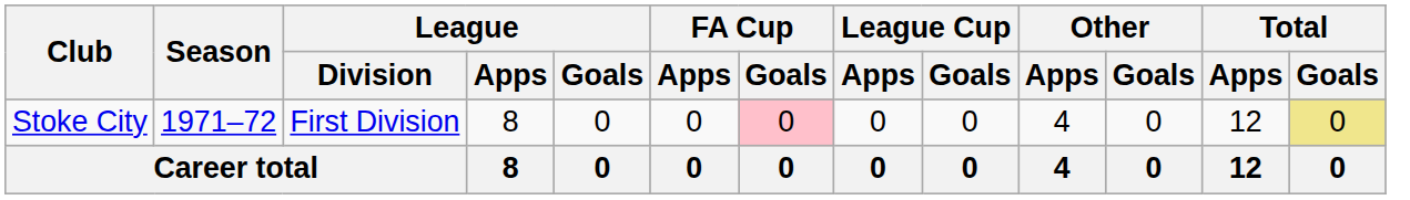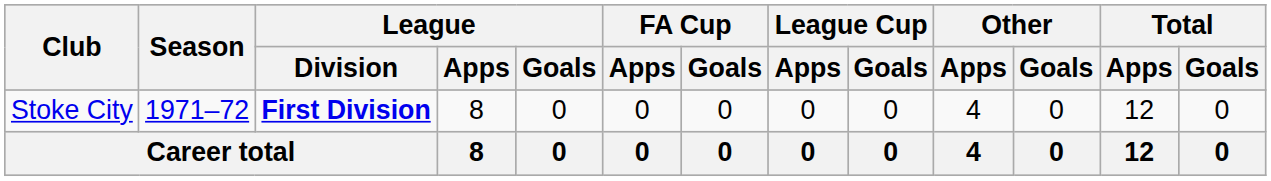Stoke City | League / Division: normal -> bold
Stoke City | FA Cup / Goals: pink background -> no background
Stoke City | Total / Goals: khaki background -> no background
